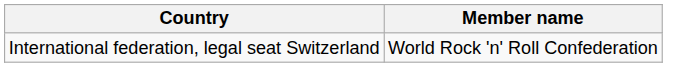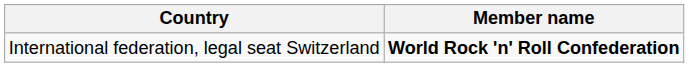International federation, legal seat Switzerland | Member name: normal -> bold
